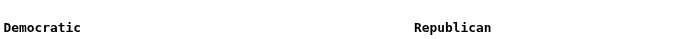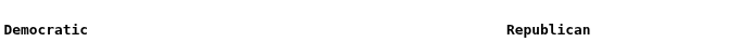columns swapped: 1 <-> 223
